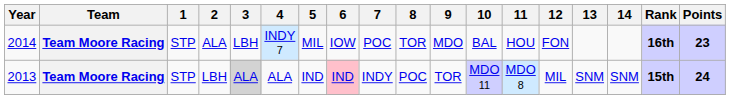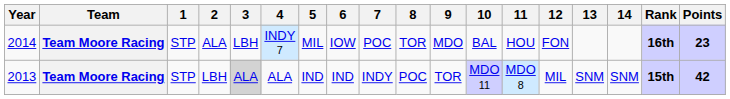row 3 | 6: pink background -> no background
row 3 | Points: 24 -> 42
